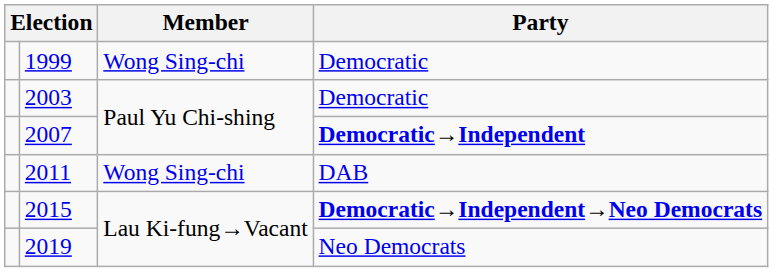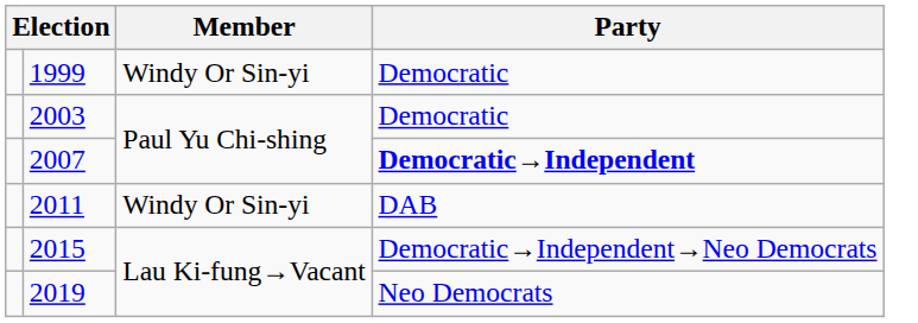1999 | Member: Wong Sing-chi -> Windy Or Sin-yi
2011 | Member: Wong Sing-chi -> Windy Or Sin-yi
2015 | Party: bold -> normal
